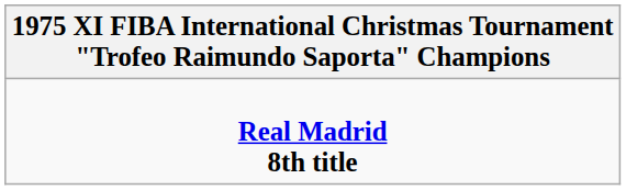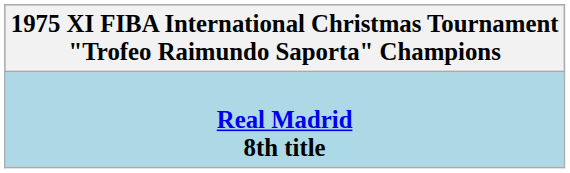row 2 | column 1: no background -> lightblue background
